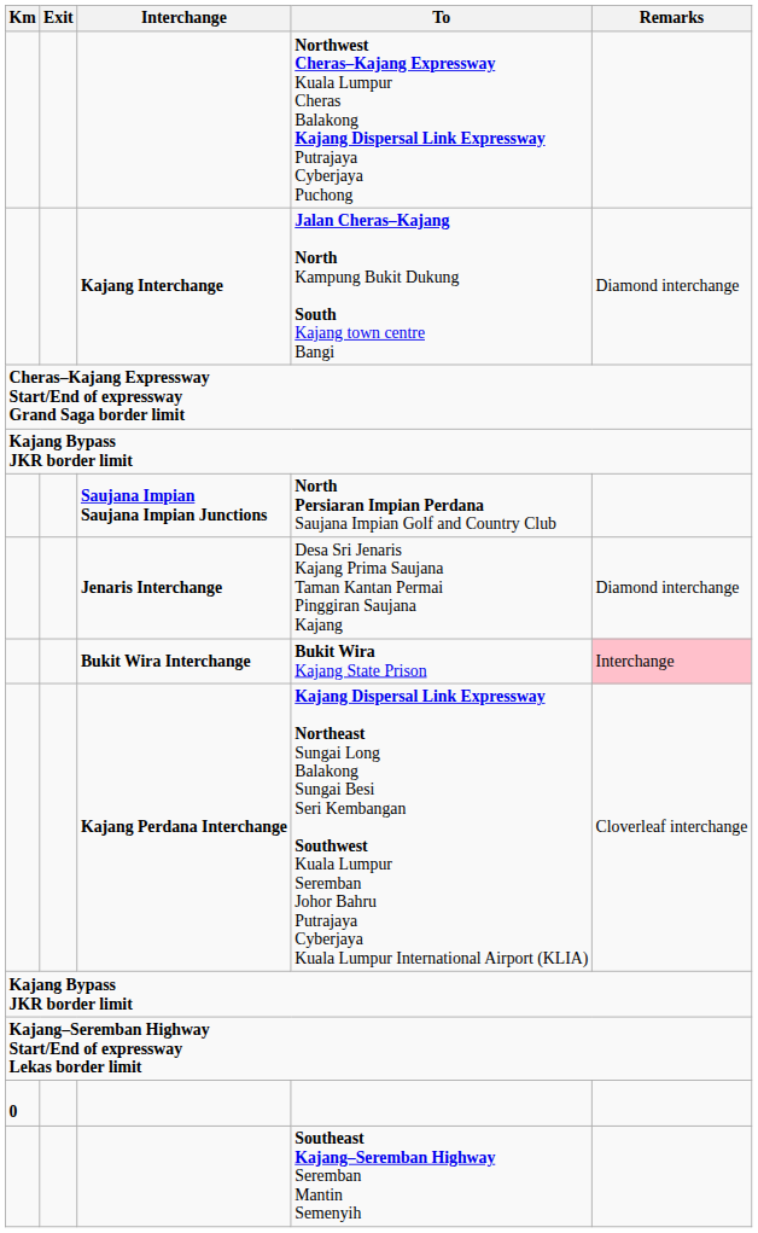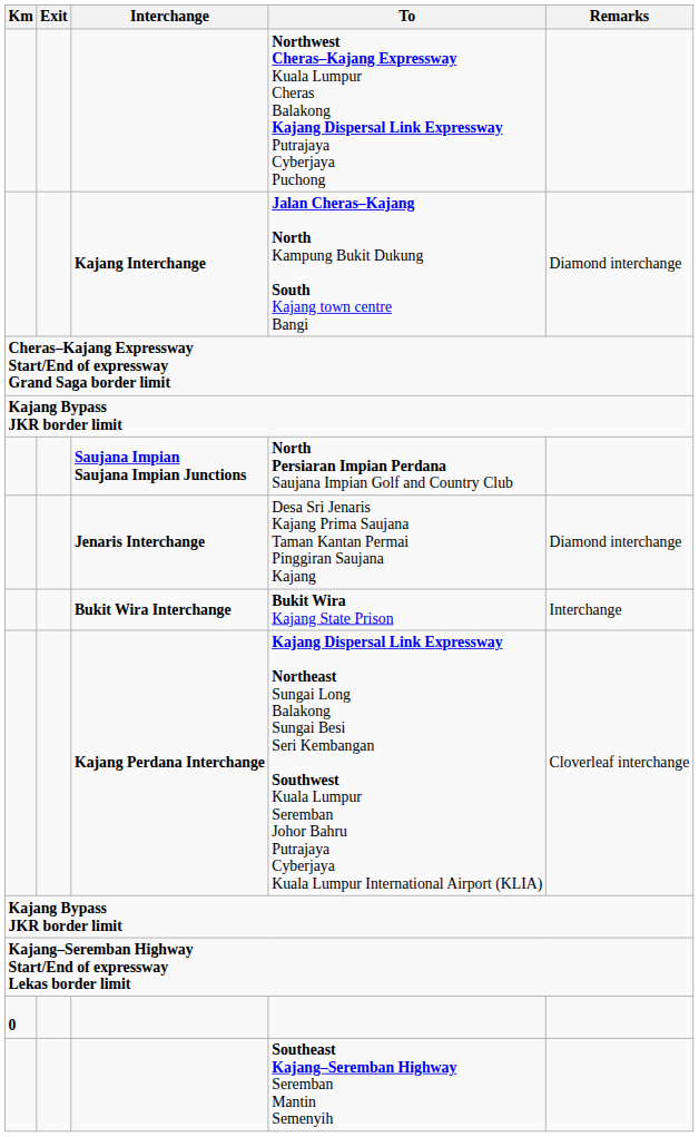Bukit Wira Kajang State Prison | Remarks: pink background -> no background
